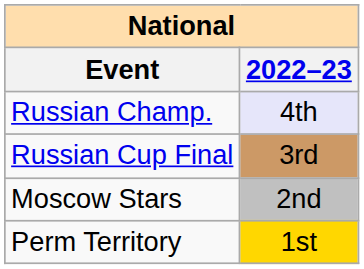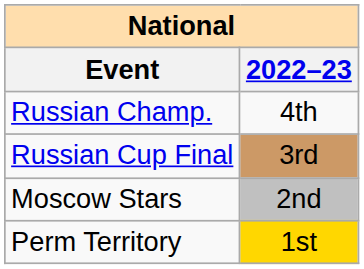Russian Champ. | 2022–23: lavender background -> no background
